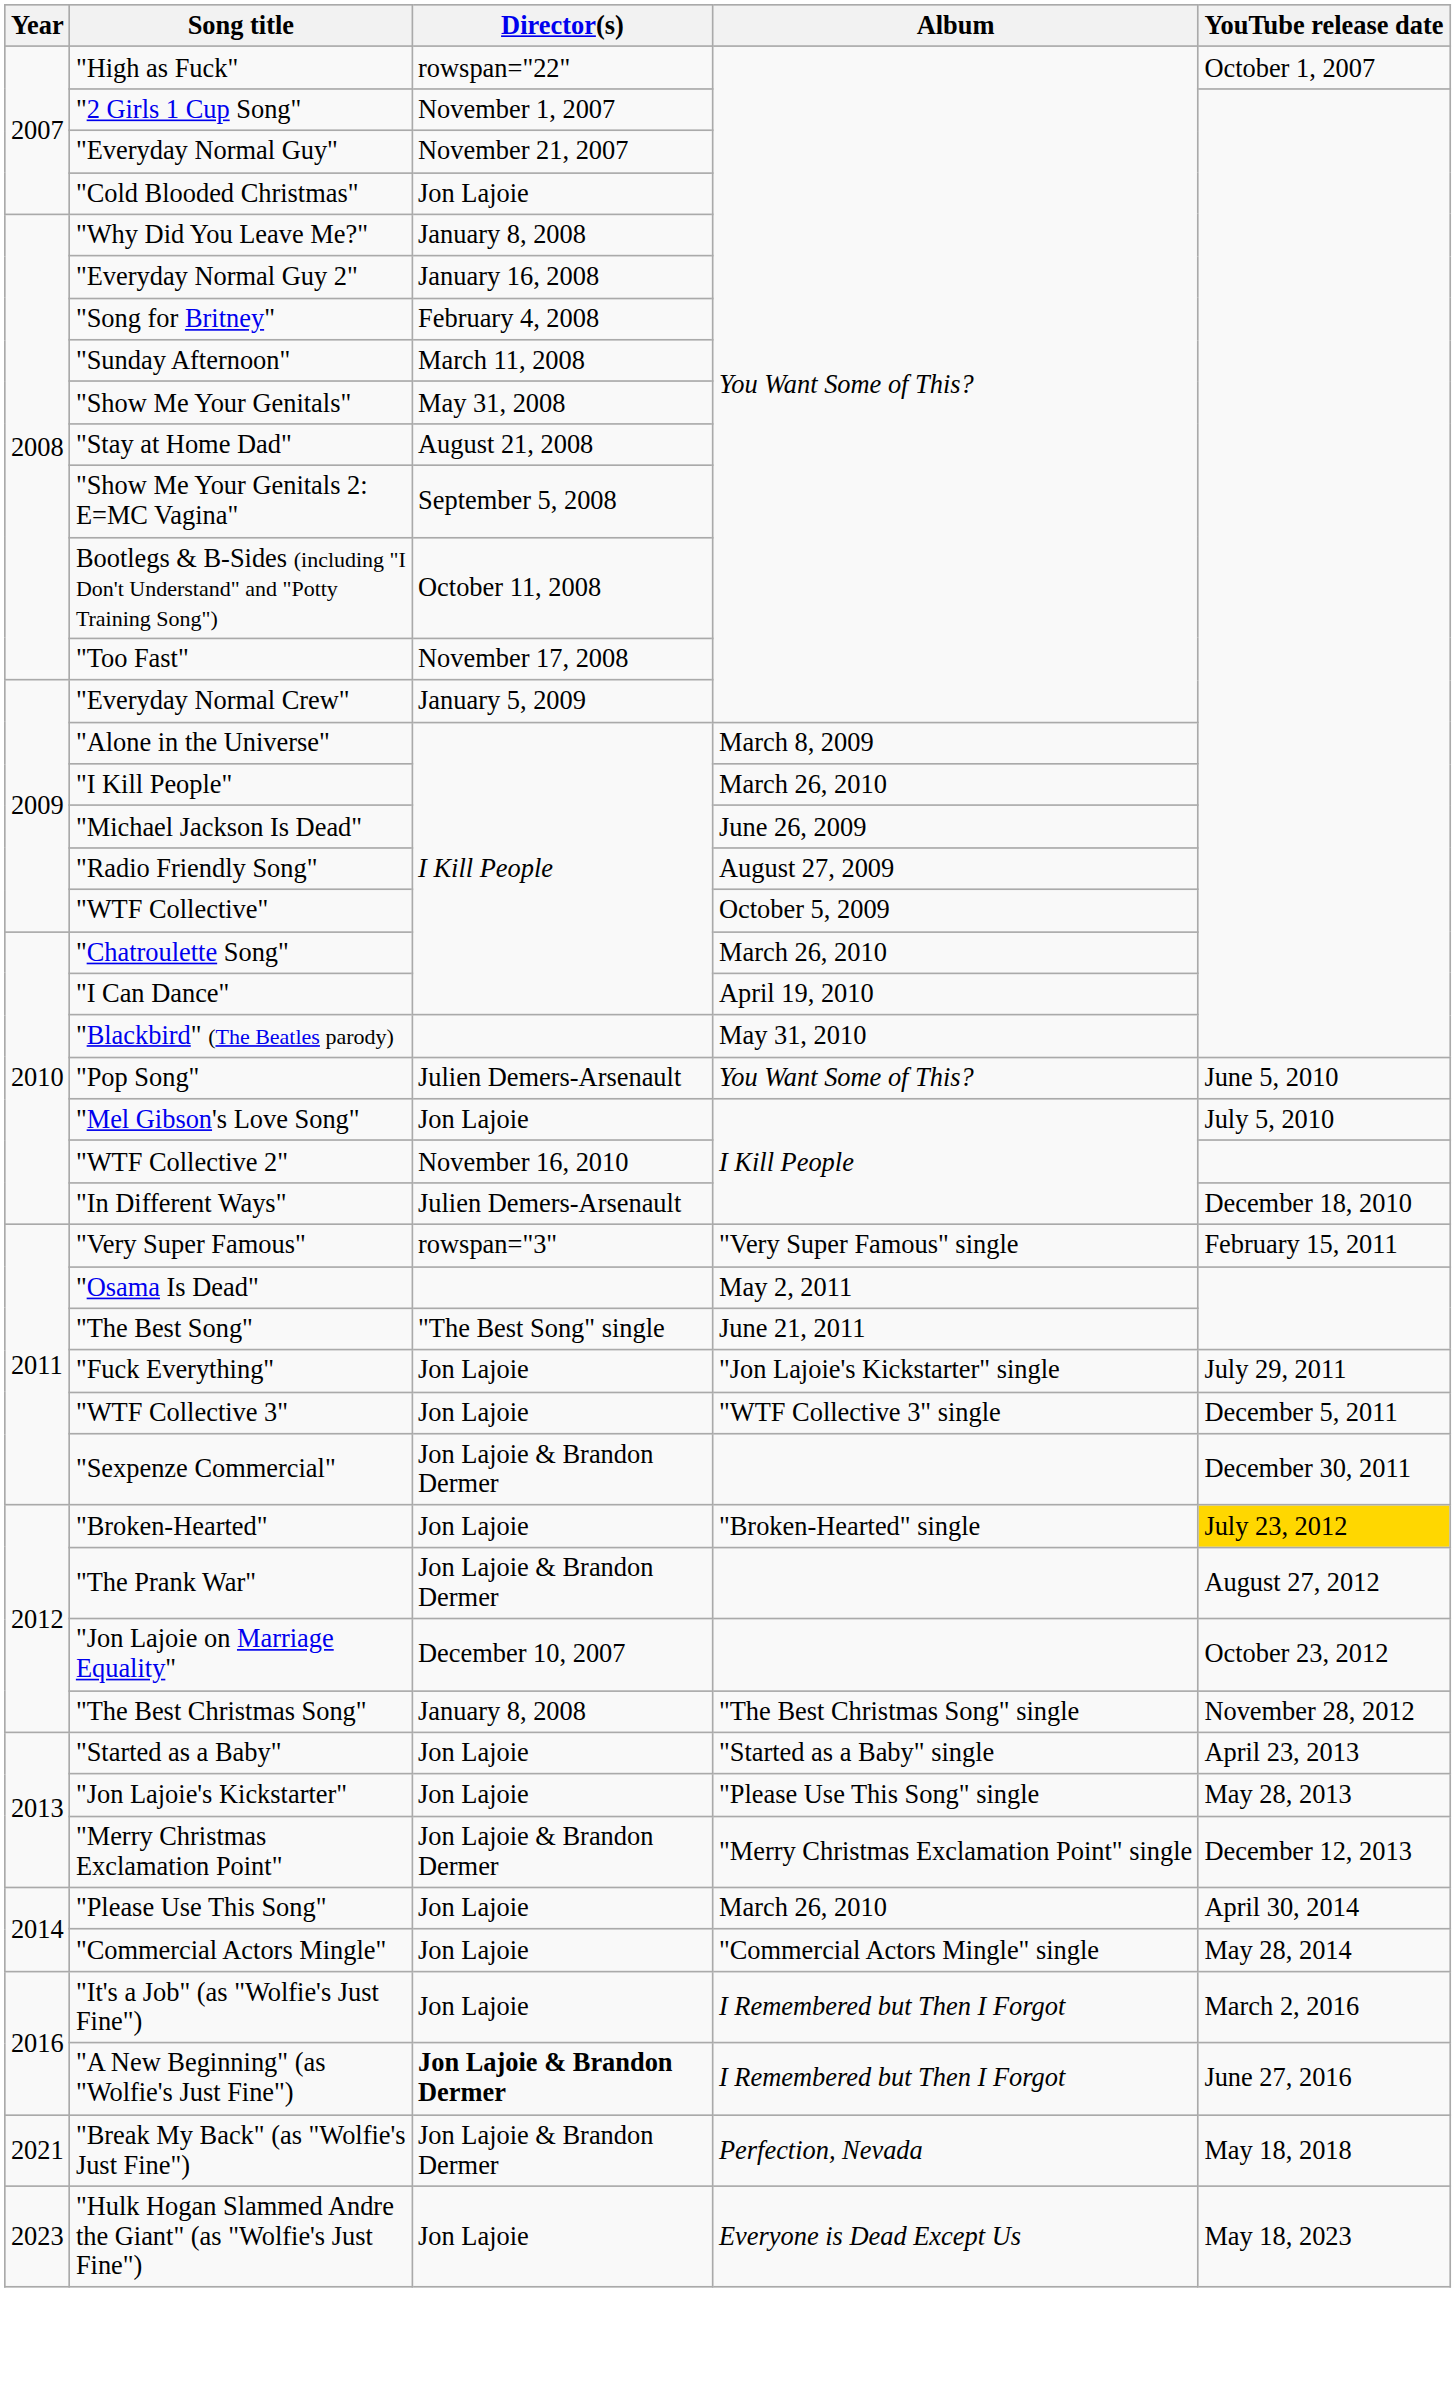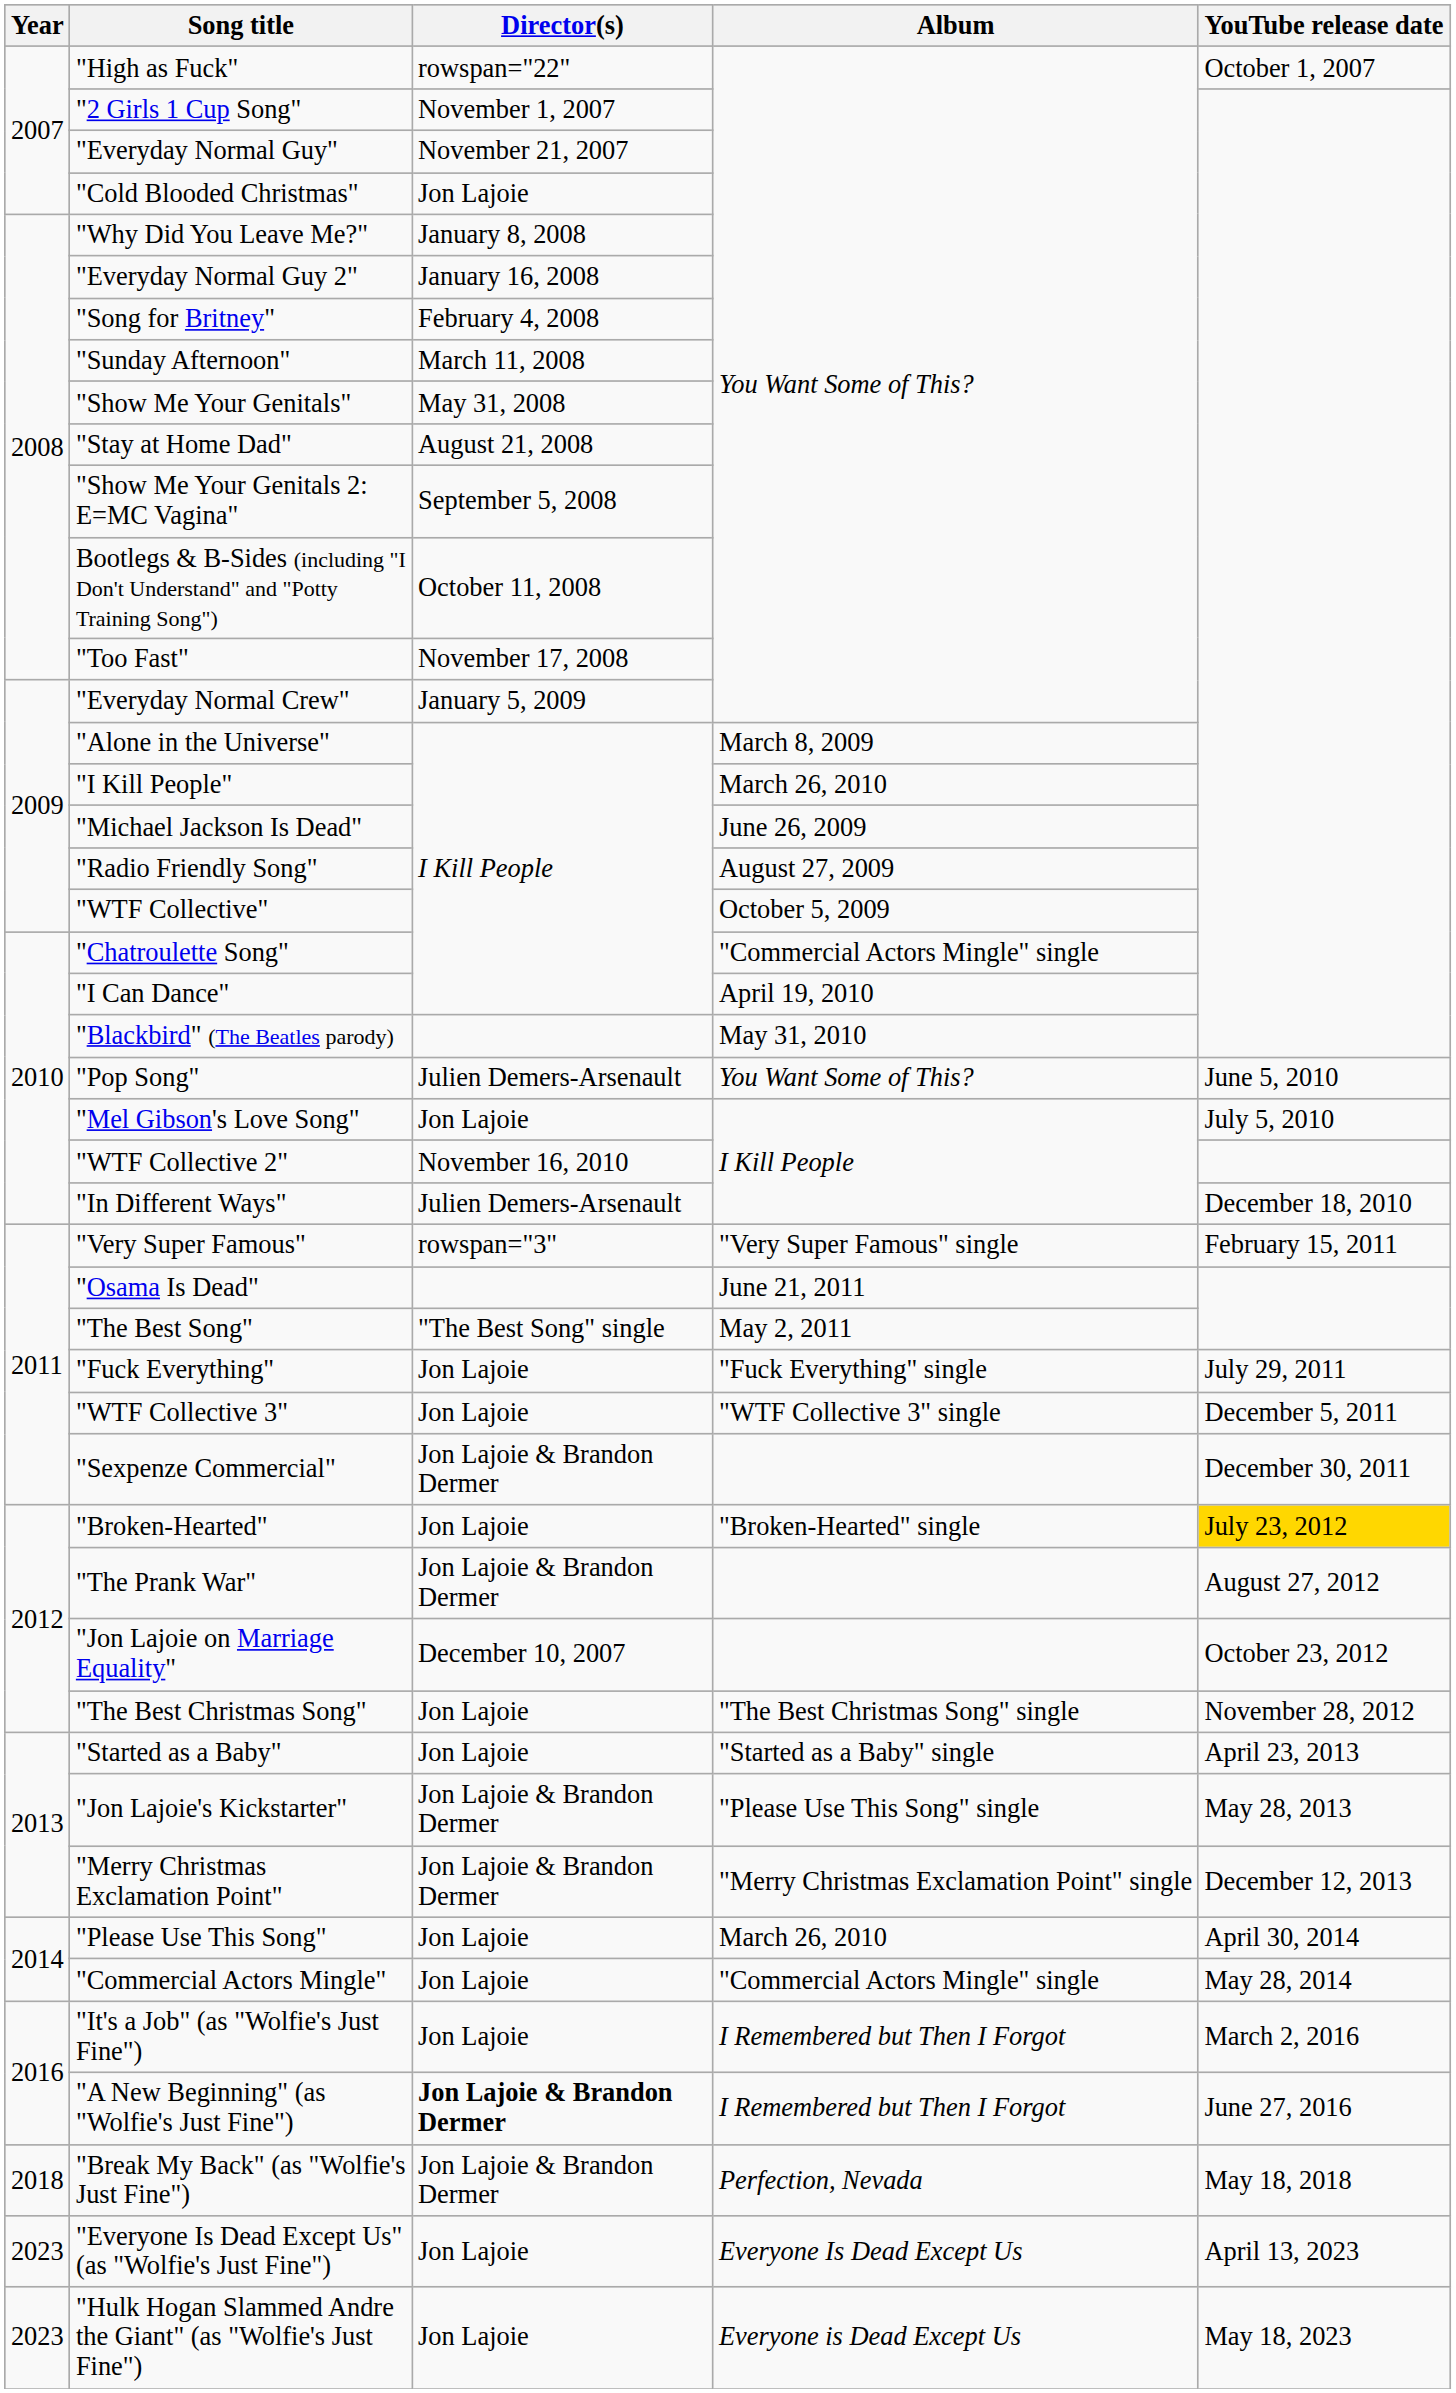"Chatroulette Song" | Album: March 26, 2010 -> "Commercial Actors Mingle" single
"Osama Is Dead" | Album: May 2, 2011 -> June 21, 2011
"The Best Song" | Album: June 21, 2011 -> May 2, 2011
"Fuck Everything" | Album: "Jon Lajoie's Kickstarter" single -> "Fuck Everything" single
"The Best Christmas Song" | Director(s): January 8, 2008 -> Jon Lajoie
"Jon Lajoie's Kickstarter" | Director(s): Jon Lajoie -> Jon Lajoie & Brandon Dermer
"Break My Back" (as "Wolfie's Just Fine") | Year: 2021 -> 2018
+ row: 2023 | "Everyone Is Dead Except Us" (as "Wolfie's Just Fine") | Jon Lajoie | Everyone Is Dead Except Us | April 13, 2023
